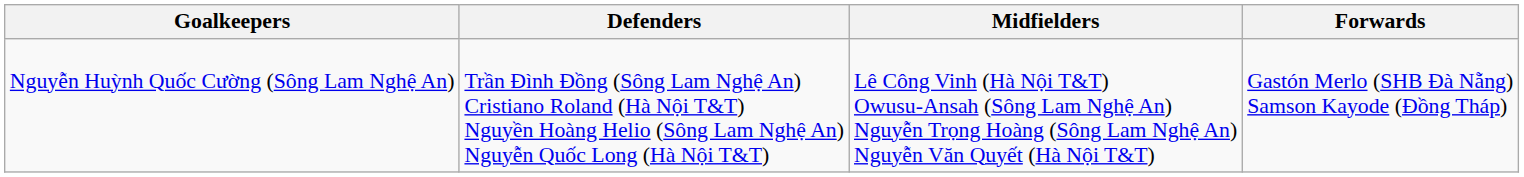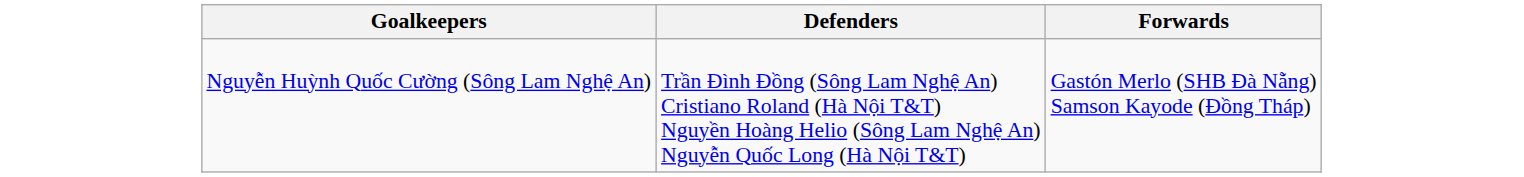- column: Midfielders | Lê Công Vinh (Hà Nội T&T) Owusu-Ansah (Sông Lam Nghệ An) Nguyễn Trọng Hoàng (Sông Lam Nghệ An) Nguyễn Văn Quyết (Hà Nội T&T)
